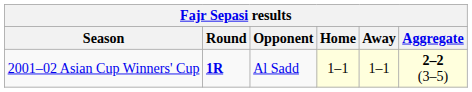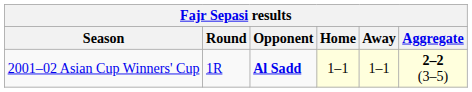2001–02 Asian Cup Winners' Cup | Round: bold -> normal
2001–02 Asian Cup Winners' Cup | Opponent: normal -> bold
